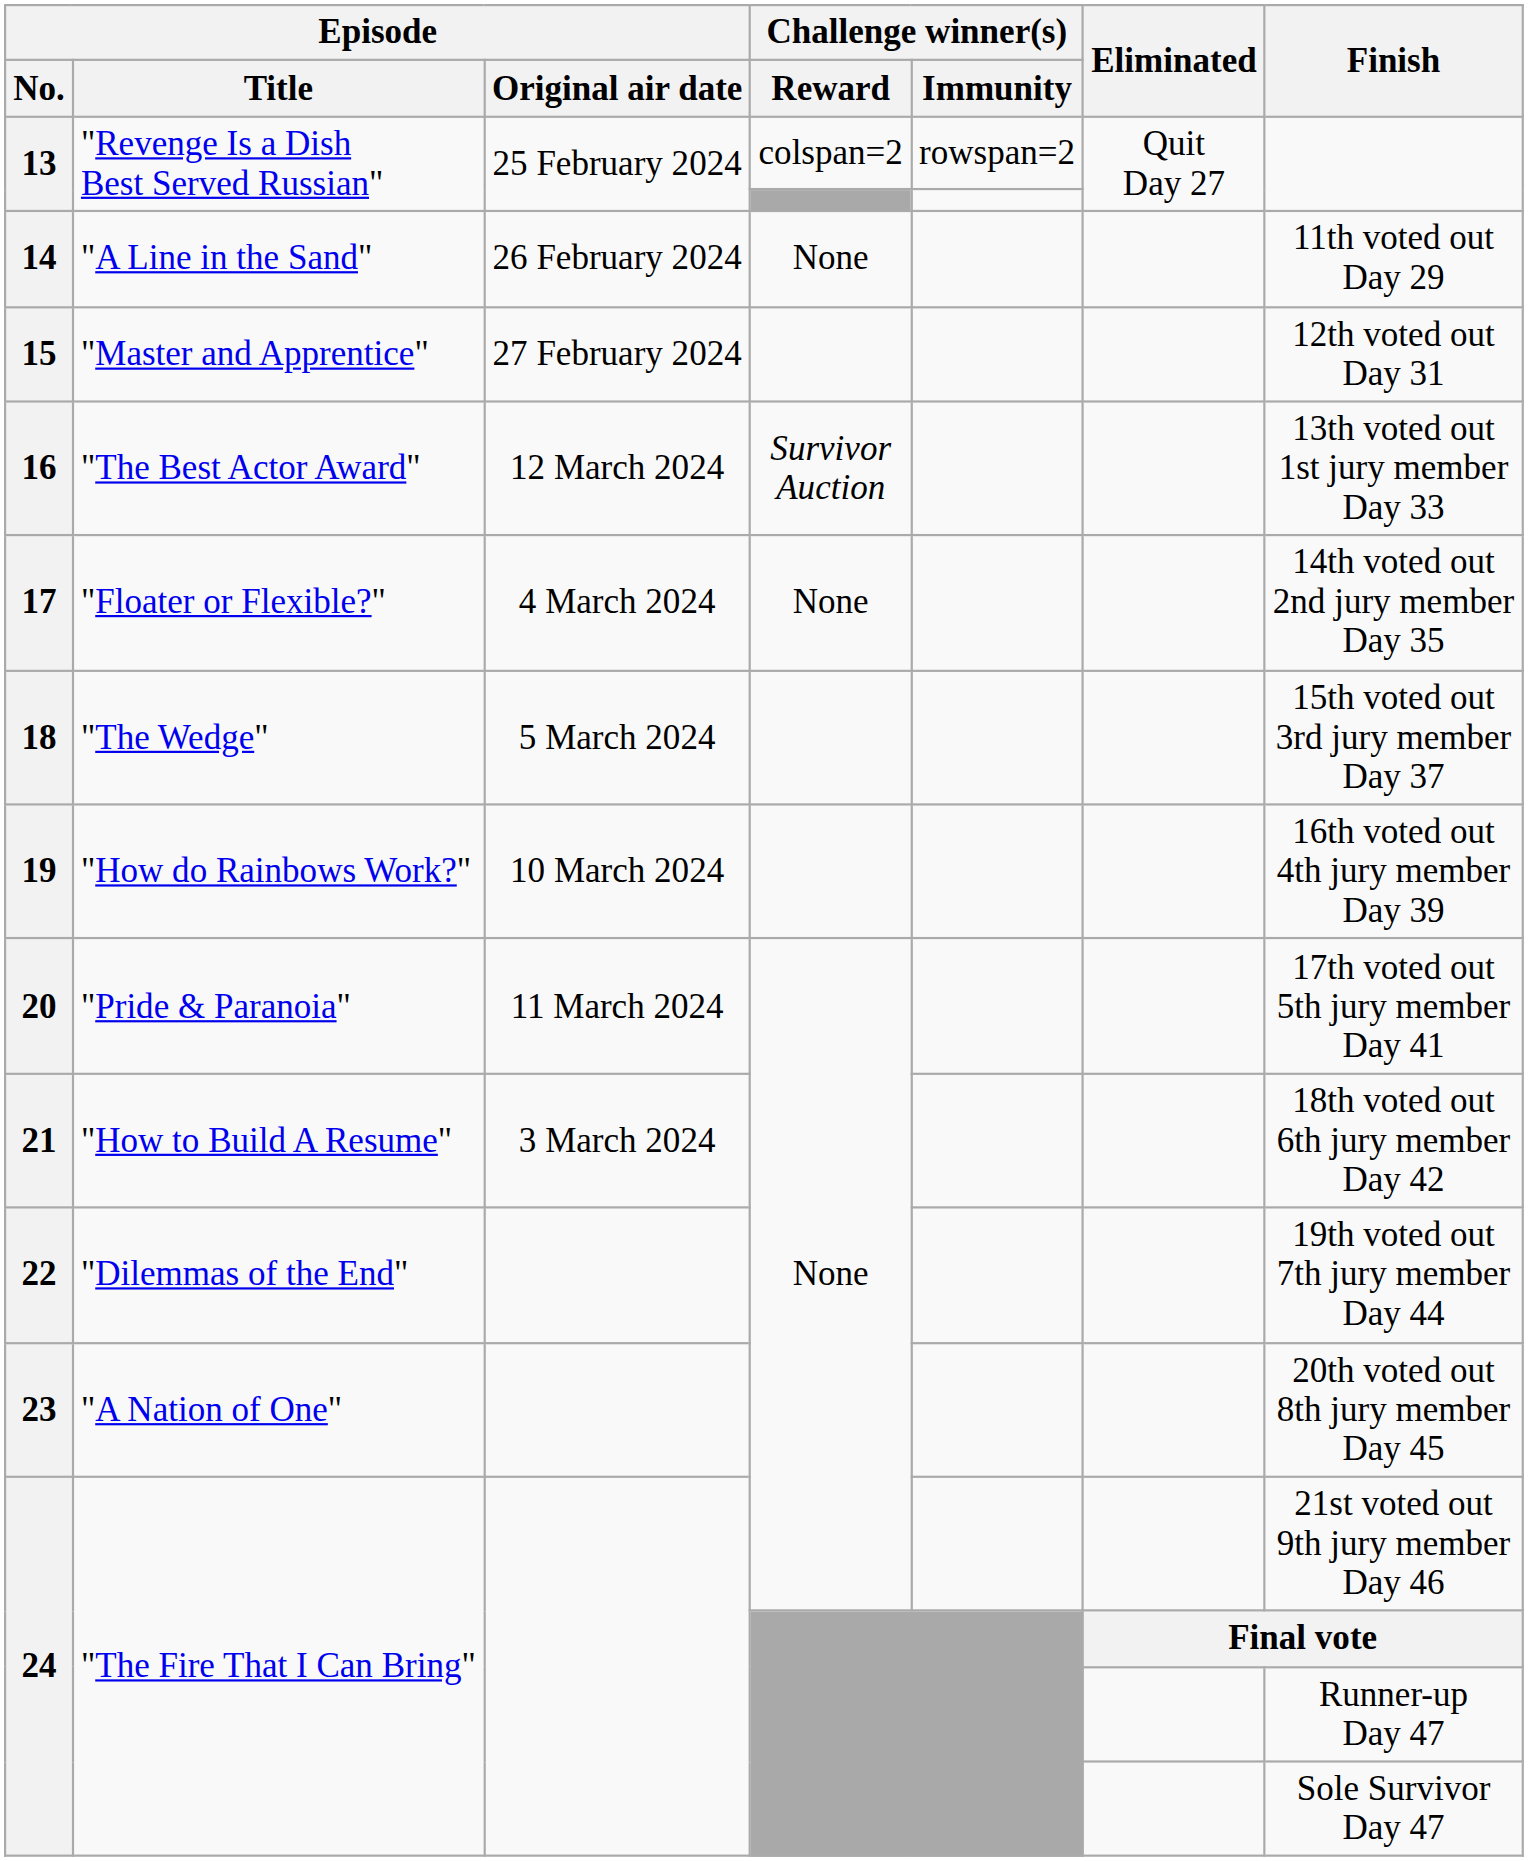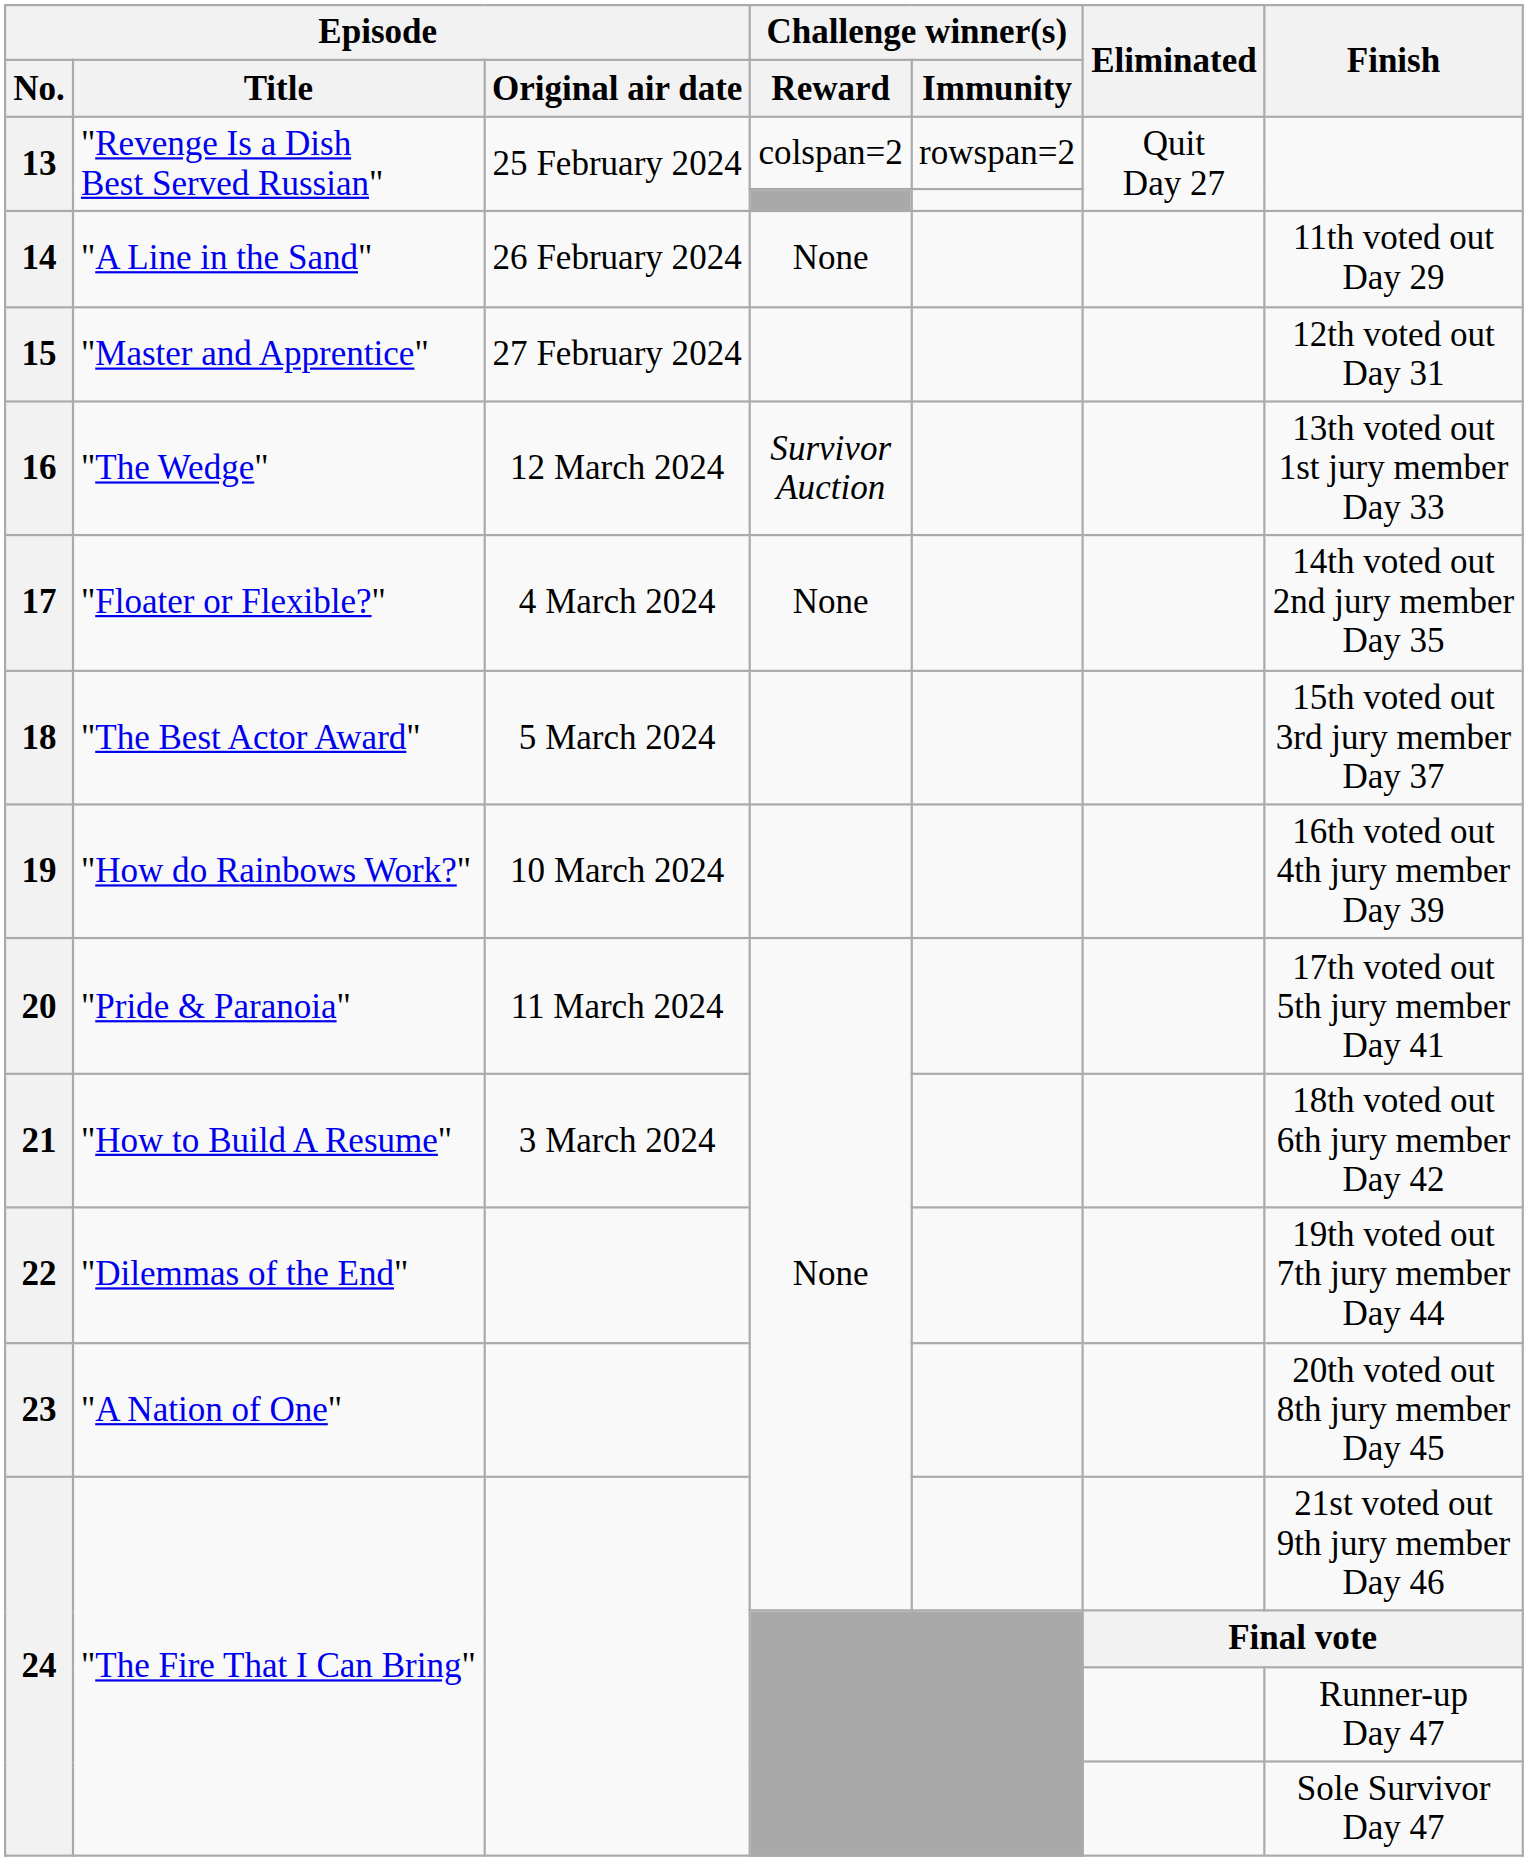16 | Episode / Title: "The Best Actor Award" -> "The Wedge"
18 | Episode / Title: "The Wedge" -> "The Best Actor Award"
